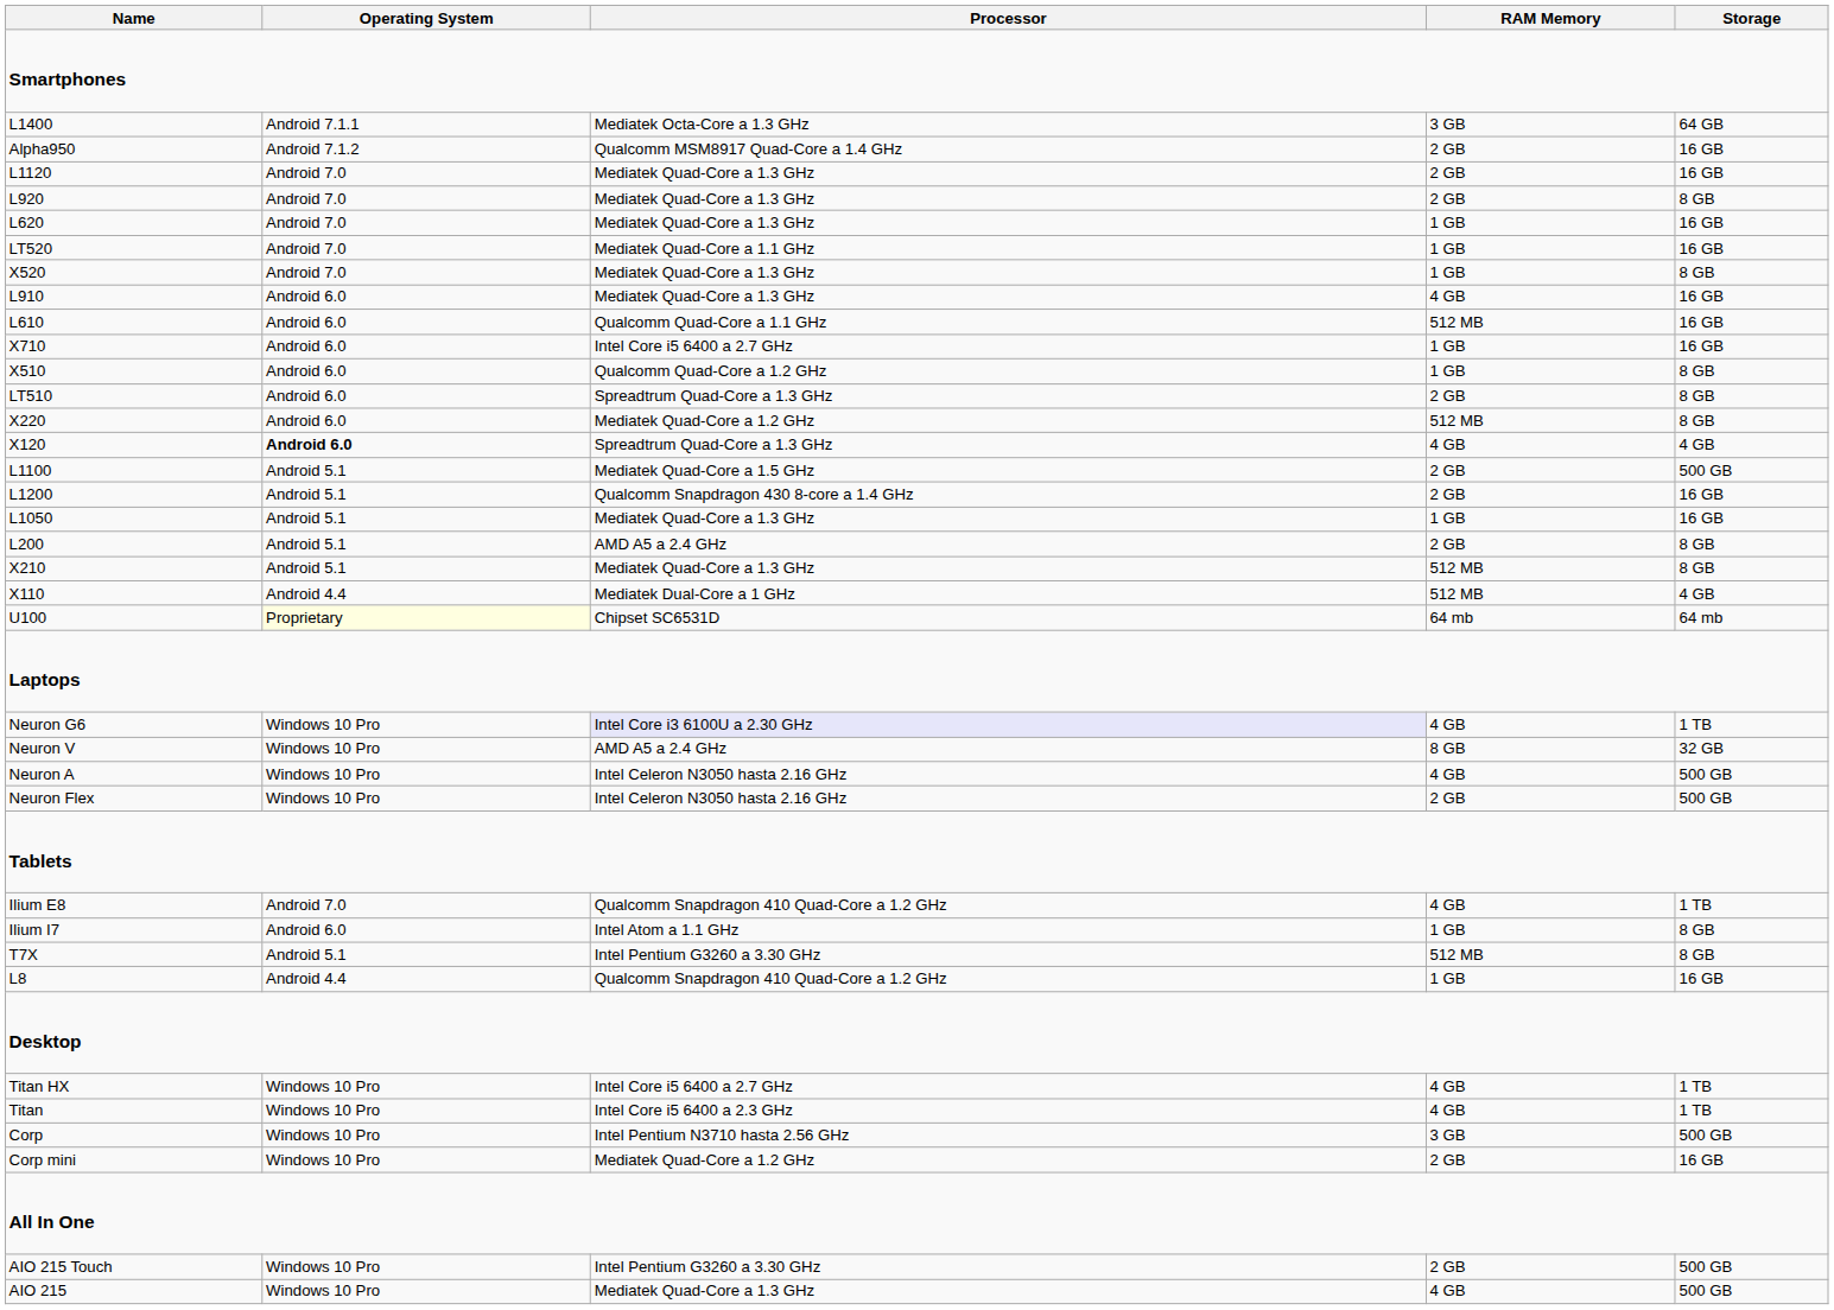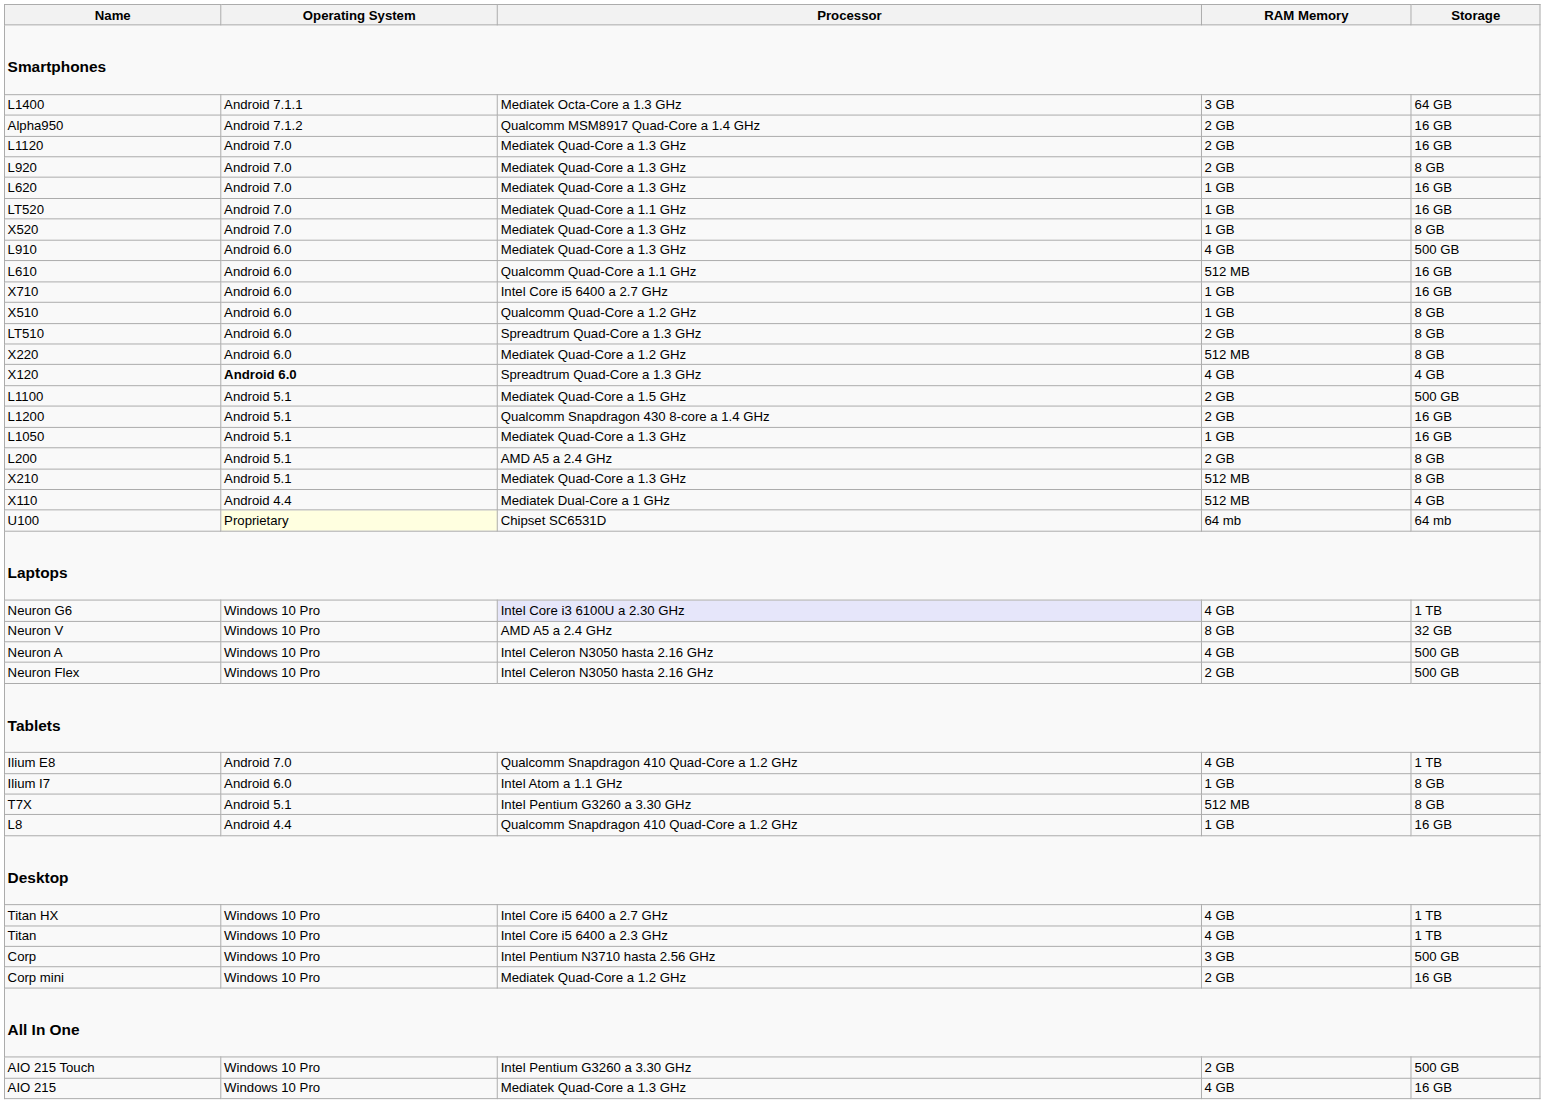L910 | Storage: 16 GB -> 500 GB
AIO 215 | Storage: 500 GB -> 16 GB
